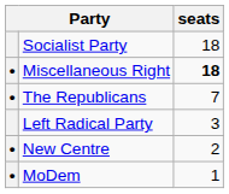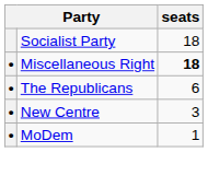The Republicans | seats: 7 -> 6
- row: Left Radical Party | 3
New Centre | seats: 2 -> 3
